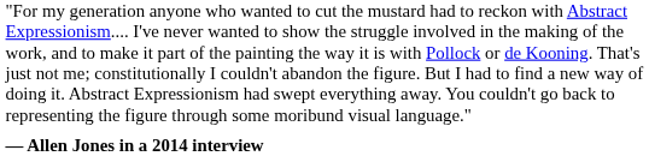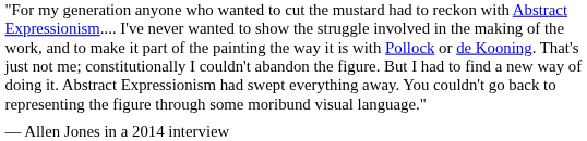row 2 | column 1: bold -> normal
